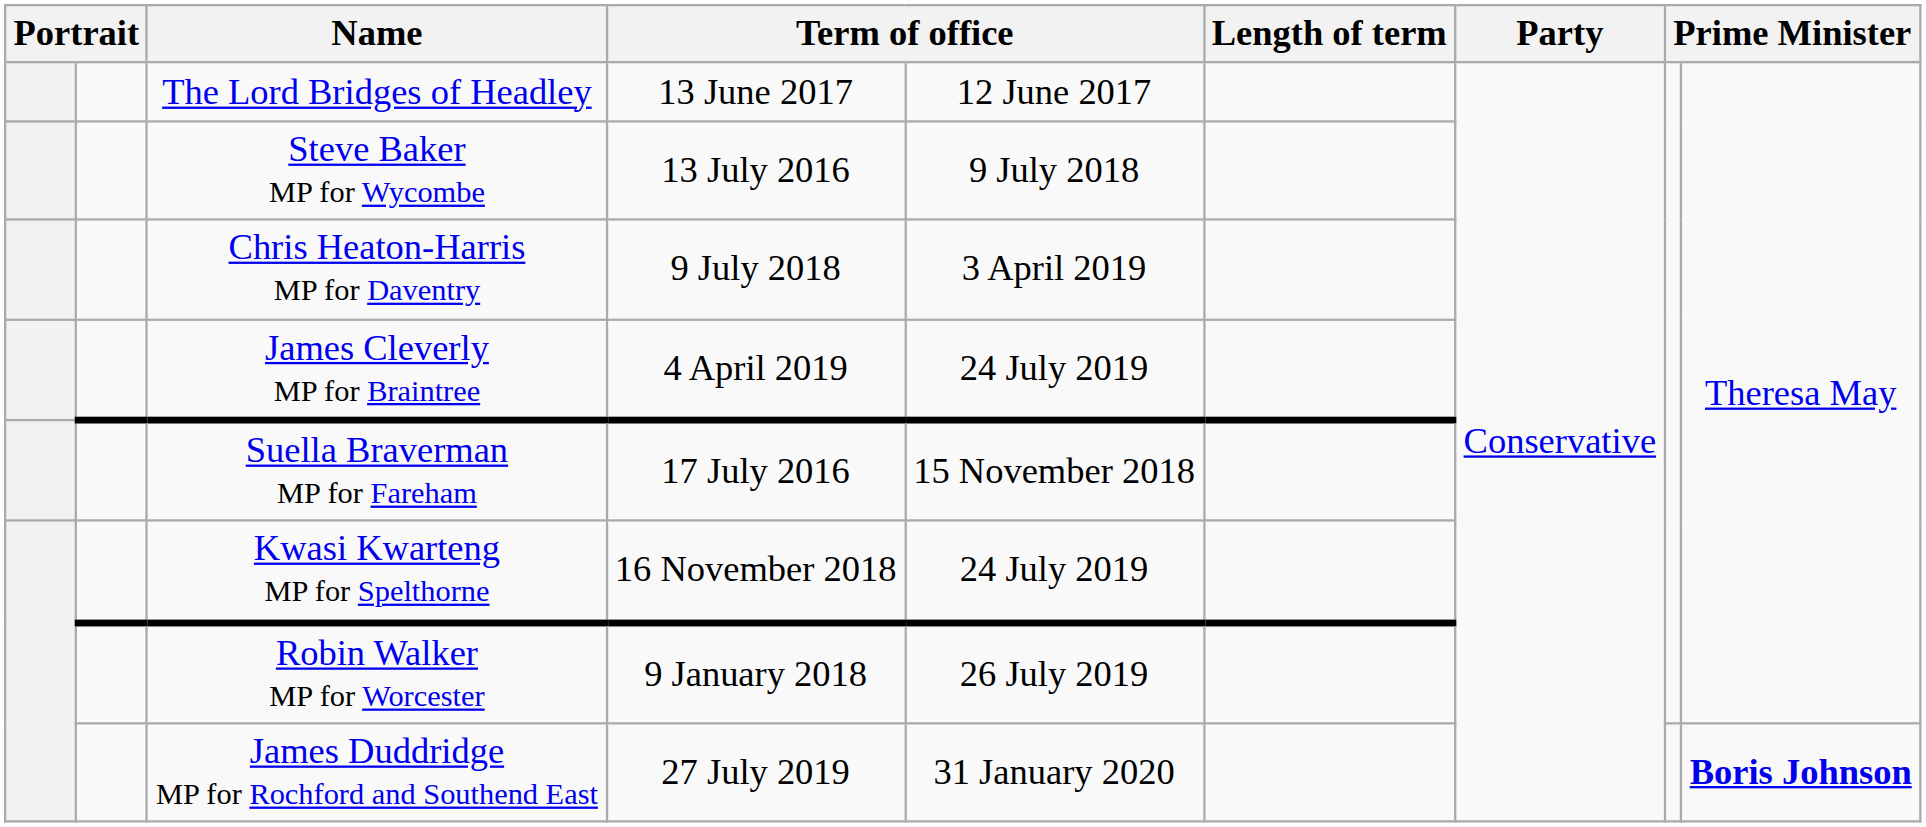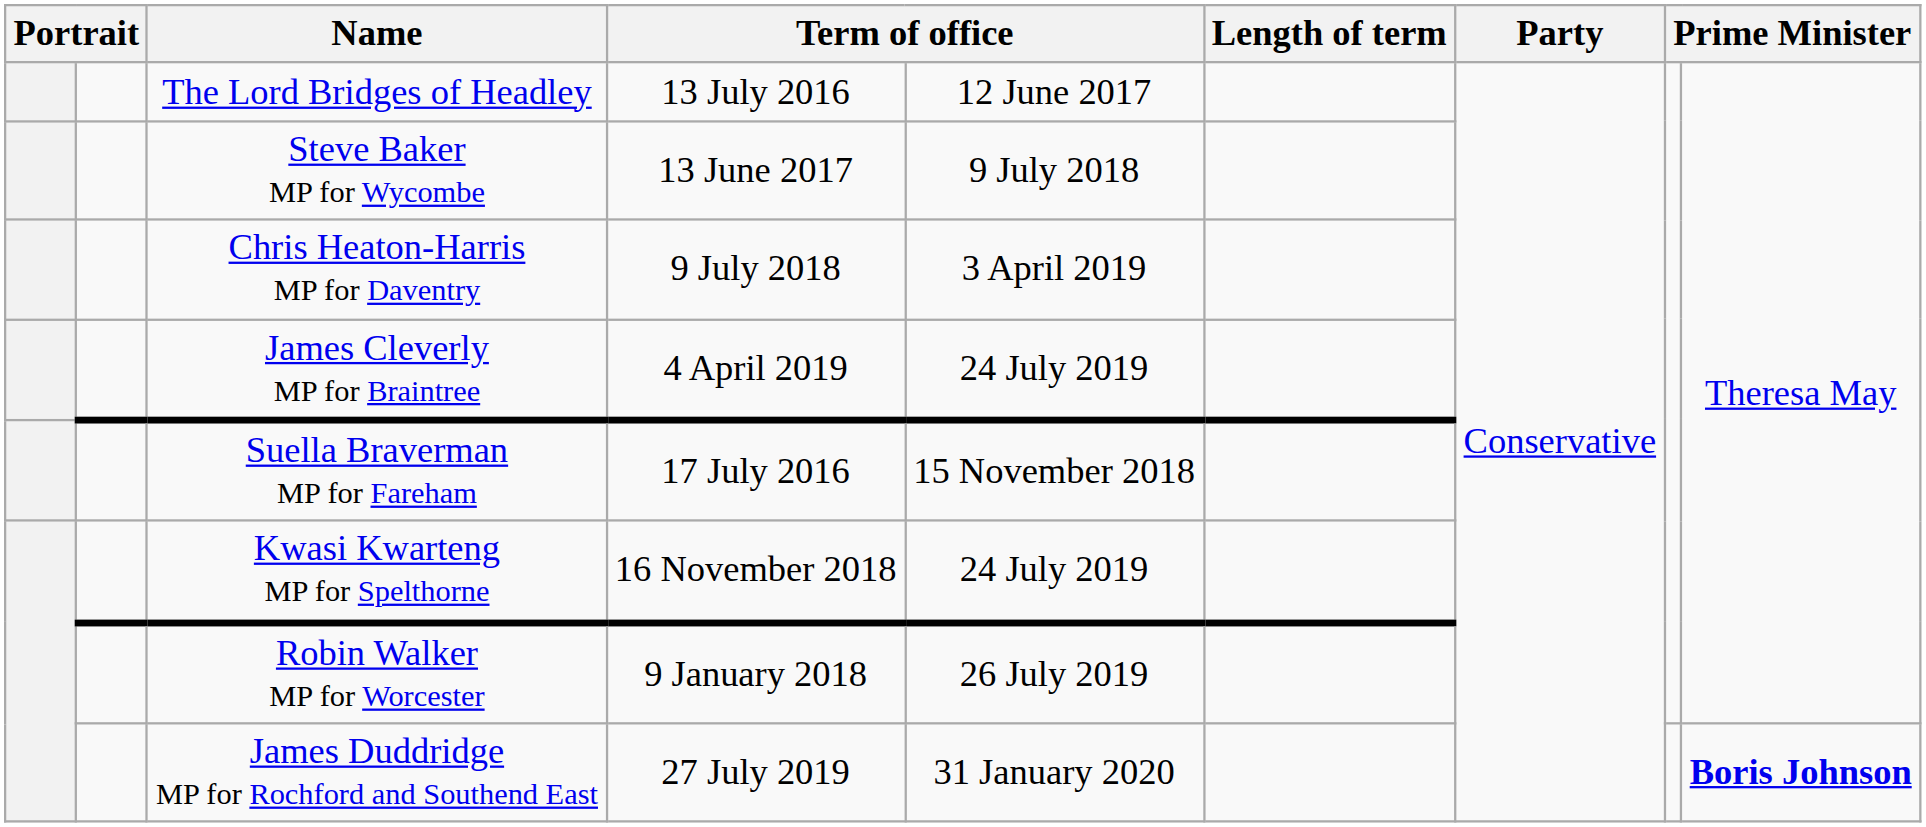The Lord Bridges of Headley | column 4: 13 June 2017 -> 13 July 2016
Steve Baker MP for Wycombe | column 4: 13 July 2016 -> 13 June 2017
